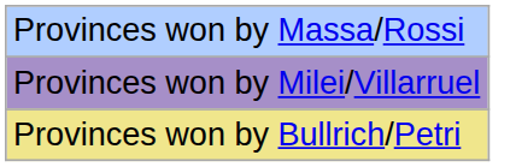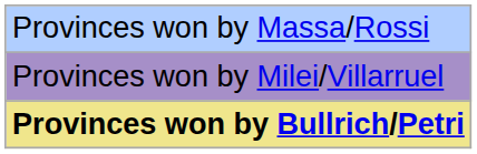row 3 | column 1: normal -> bold
